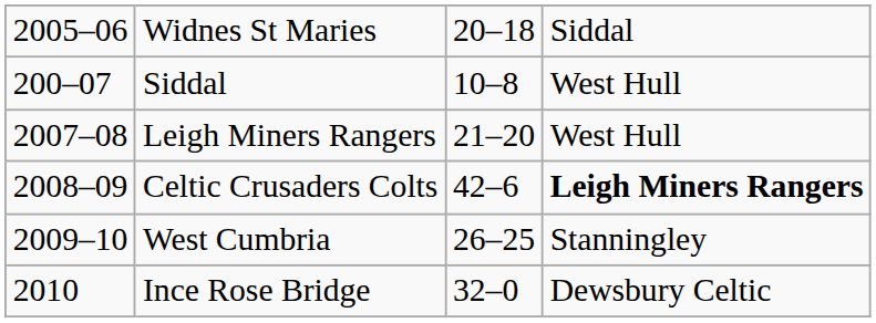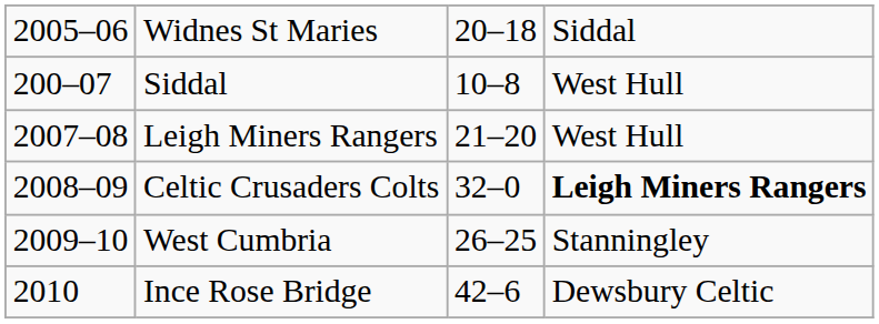Celtic Crusaders Colts | column 3: 42–6 -> 32–0
Ince Rose Bridge | column 3: 32–0 -> 42–6
